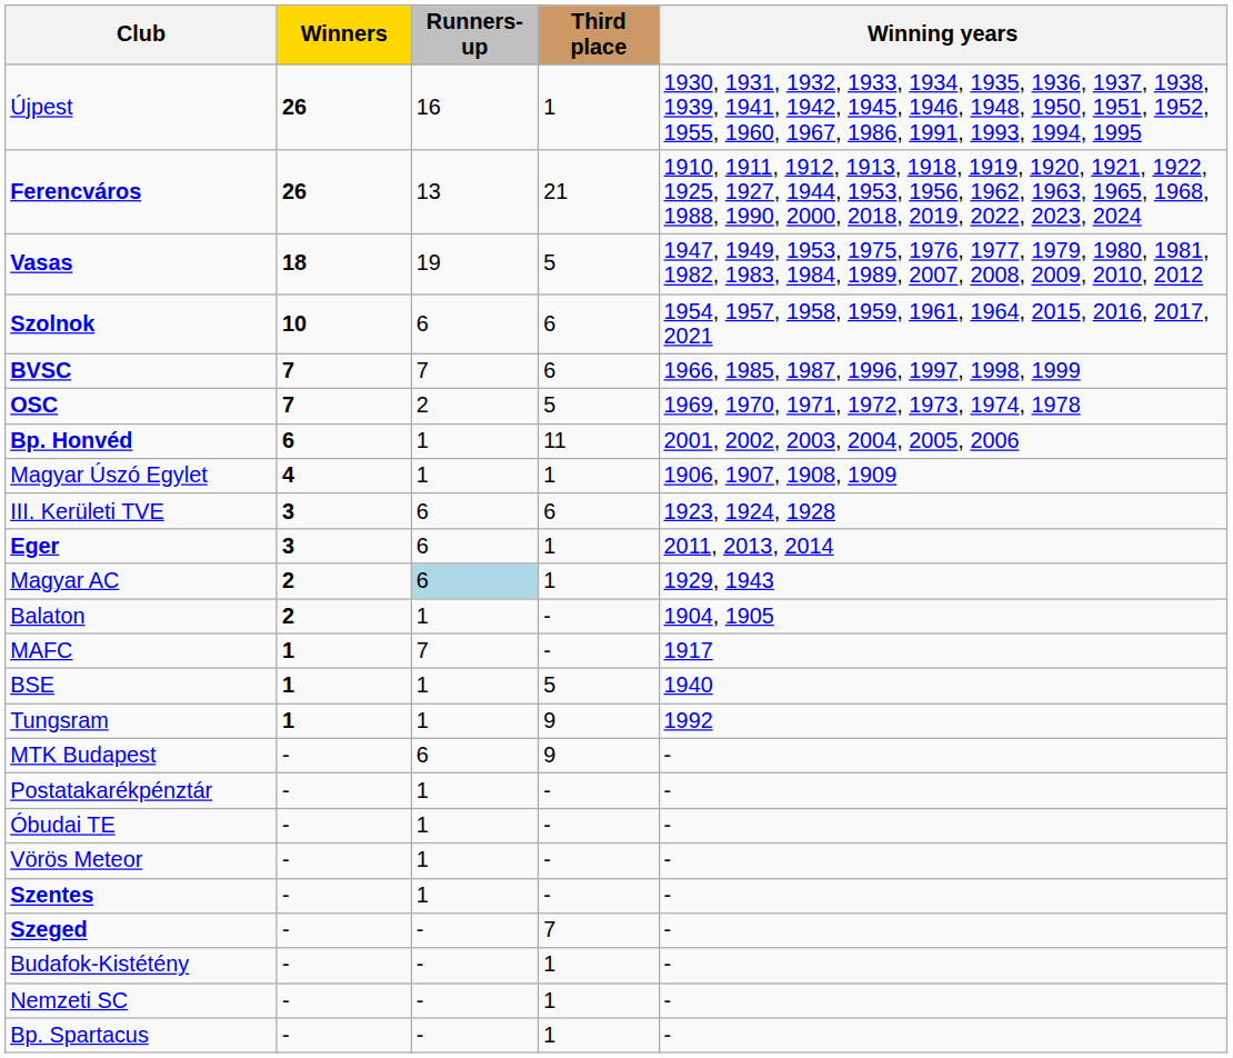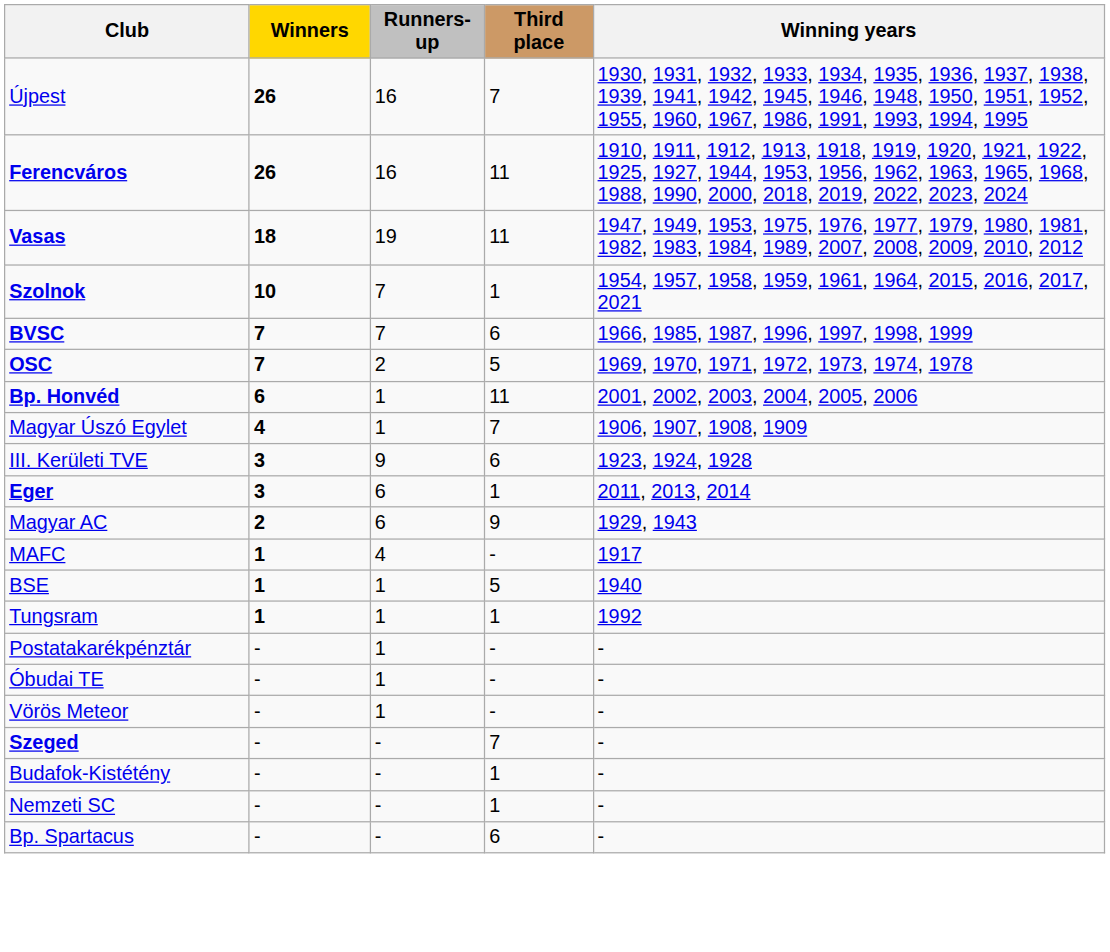Újpest | Third place: 1 -> 7
Ferencváros | Runners-up: 13 -> 16
Ferencváros | Third place: 21 -> 11
Vasas | Third place: 5 -> 11
Szolnok | Runners-up: 6 -> 7
Szolnok | Third place: 6 -> 1
Magyar Úszó Egylet | Third place: 1 -> 7
III. Kerületi TVE | Runners-up: 6 -> 9
Magyar AC | Runners-up: lightblue background -> no background
Magyar AC | Third place: 1 -> 9
- row: Balaton | 2 | 1 | - | 1904, 1905
MAFC | Runners-up: 7 -> 4
Tungsram | Third place: 9 -> 1
- row: MTK Budapest | - | 6 | 9 | -
- row: Szentes | - | 1 | - | -
Bp. Spartacus | Third place: 1 -> 6
